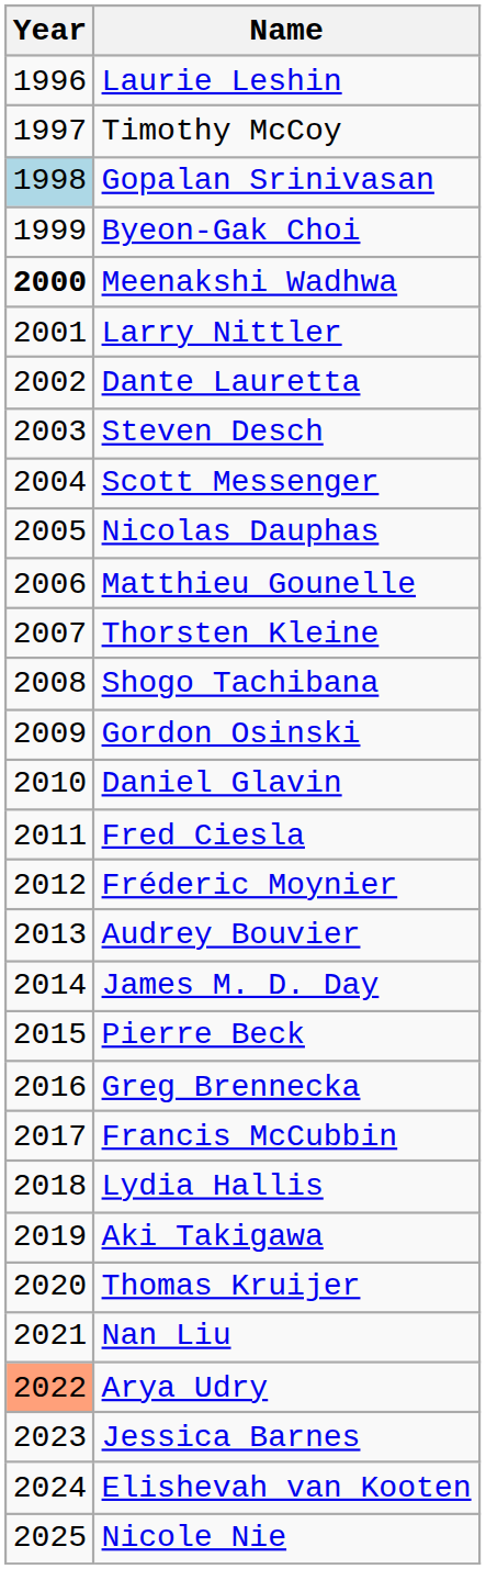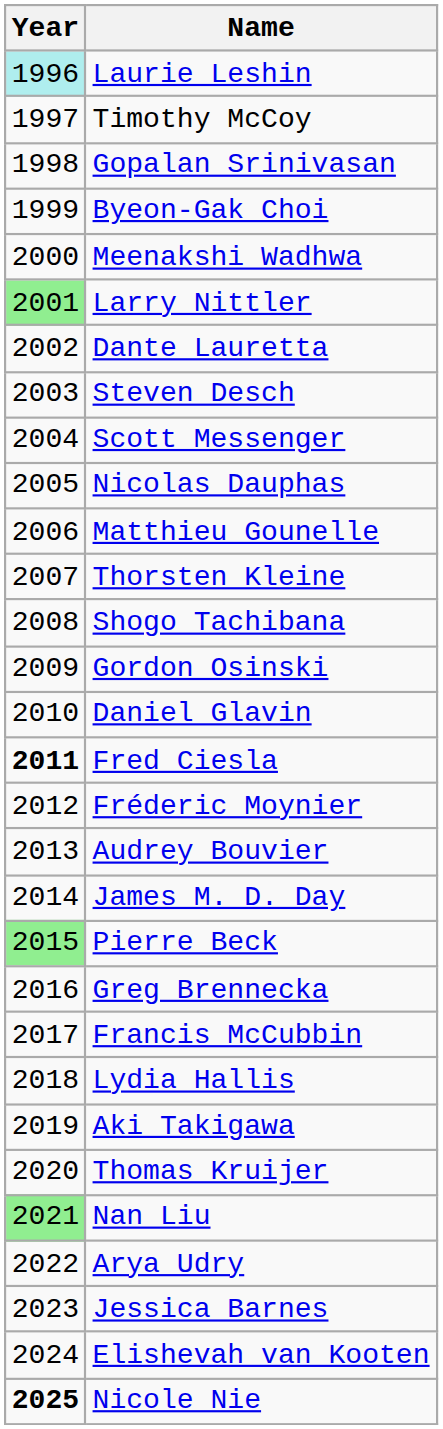Laurie Leshin | Year: no background -> paleturquoise background
Gopalan Srinivasan | Year: lightblue background -> no background
Meenakshi Wadhwa | Year: bold -> normal
Larry Nittler | Year: no background -> lightgreen background
Fred Ciesla | Year: normal -> bold
Pierre Beck | Year: no background -> lightgreen background
Nan Liu | Year: no background -> lightgreen background
Arya Udry | Year: lightsalmon background -> no background
Nicole Nie | Year: normal -> bold
